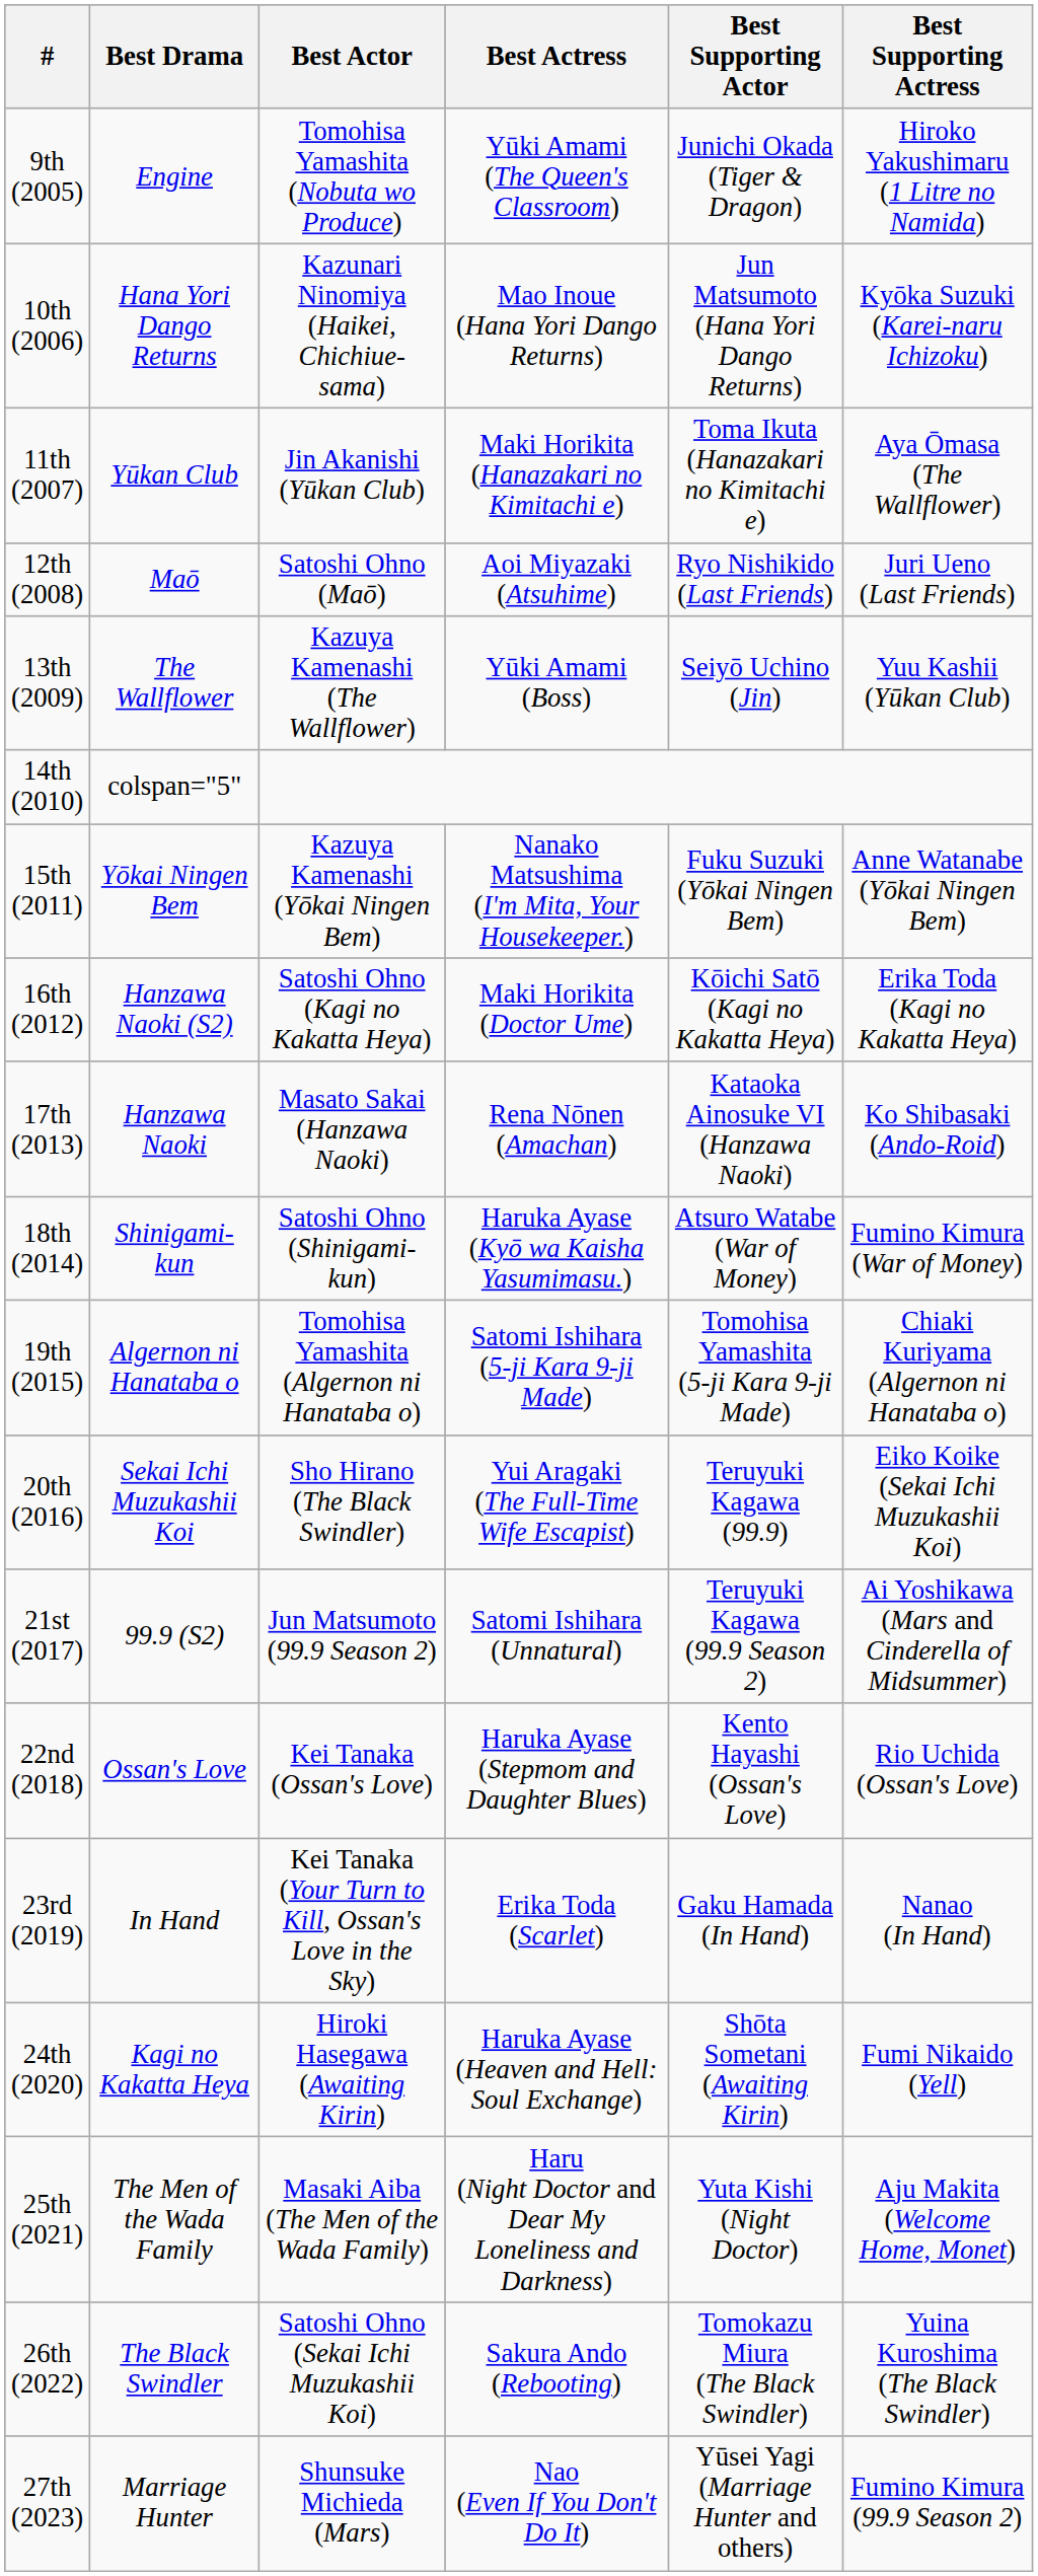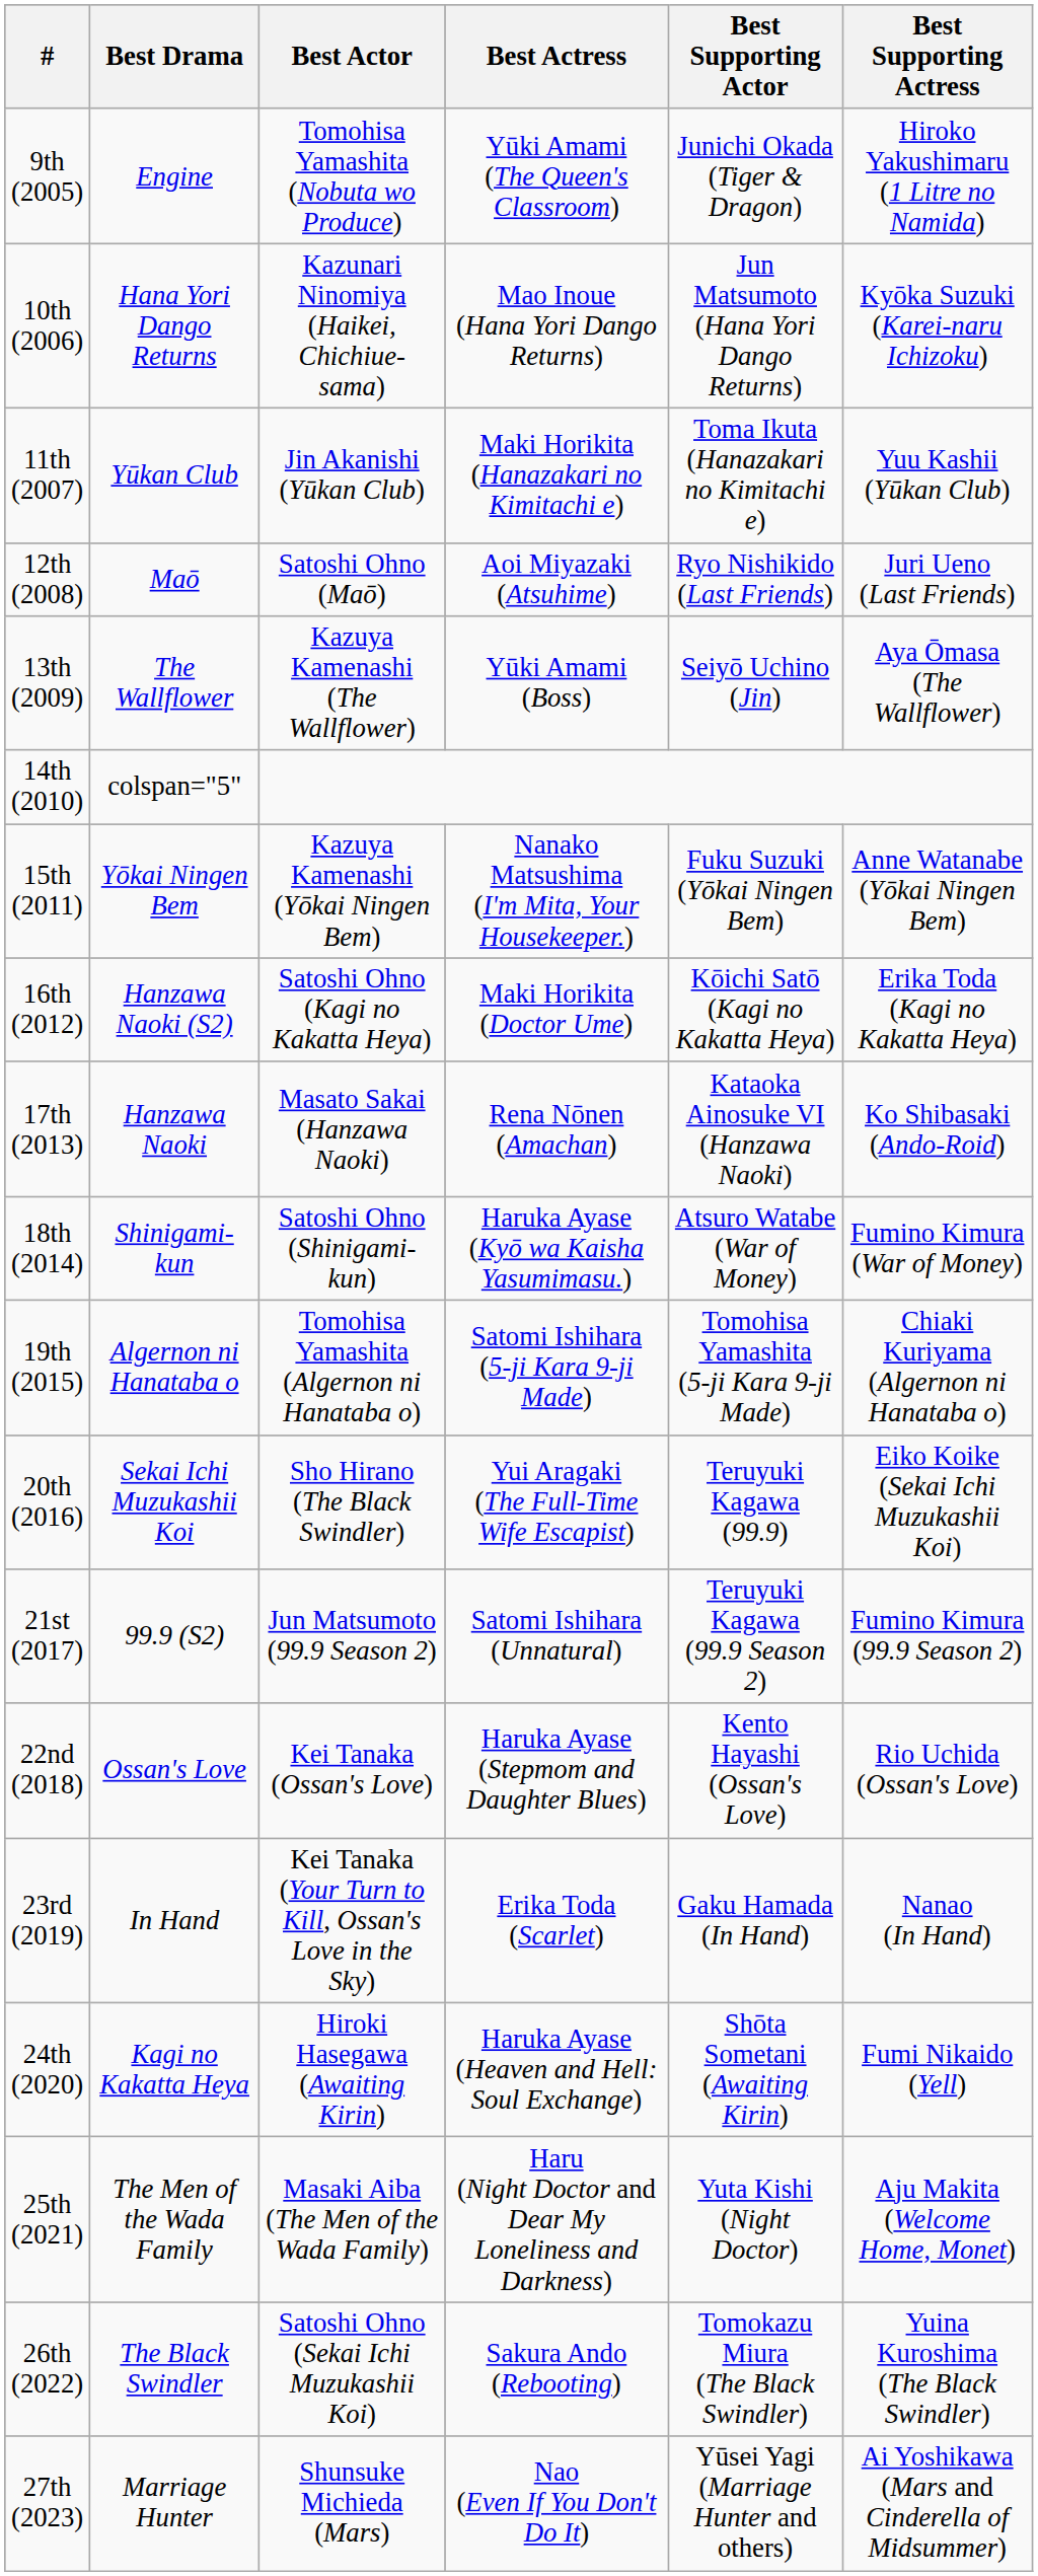11th (2007) | Best Supporting Actress: Aya Ōmasa (The Wallflower) -> Yuu Kashii (Yūkan Club)
13th (2009) | Best Supporting Actress: Yuu Kashii (Yūkan Club) -> Aya Ōmasa (The Wallflower)
21st (2017) | Best Supporting Actress: Ai Yoshikawa (Mars and Cinderella of Midsummer) -> Fumino Kimura (99.9 Season 2)
27th (2023) | Best Supporting Actress: Fumino Kimura (99.9 Season 2) -> Ai Yoshikawa (Mars and Cinderella of Midsummer)
